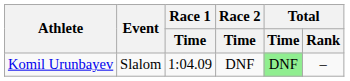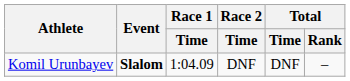Komil Urunbayev | Event: normal -> bold
Komil Urunbayev | Total / Time: lightgreen background -> no background
